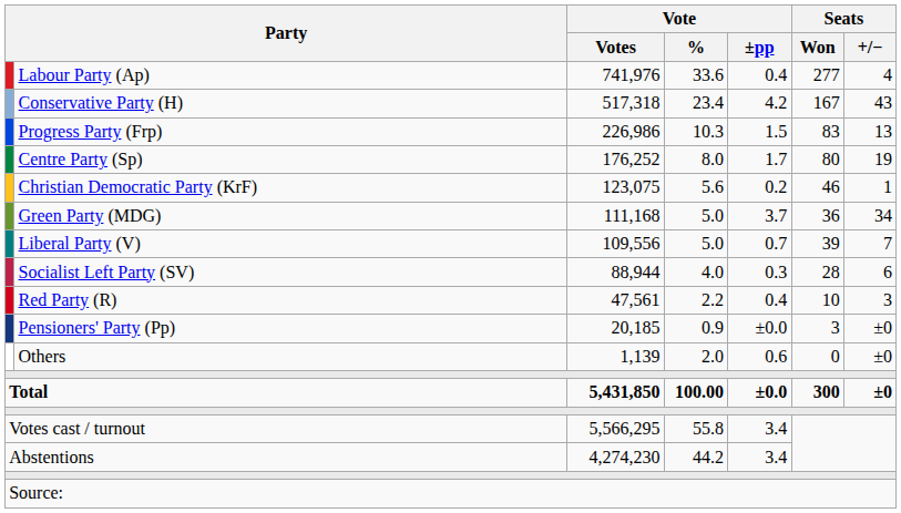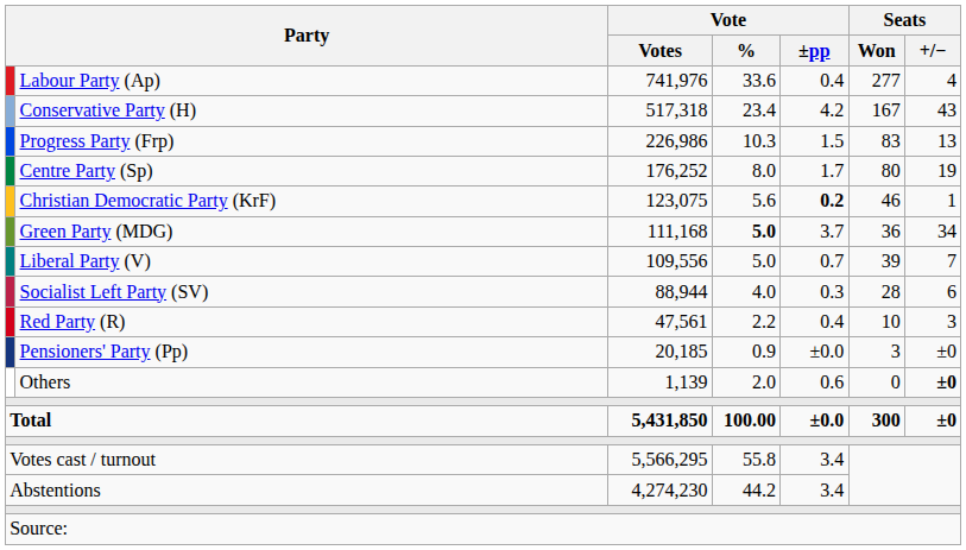Christian Democratic Party (KrF) | Vote / ±pp: normal -> bold
Green Party (MDG) | Vote / %: normal -> bold
Others | Seats / +/−: normal -> bold
